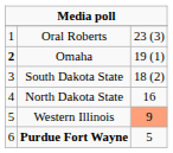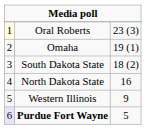Oral Roberts | column 1: no background -> lightyellow background
Omaha | column 1: bold -> normal
Western Illinois | column 3: lightsalmon background -> no background
Purdue Fort Wayne | column 1: no background -> lavender background
